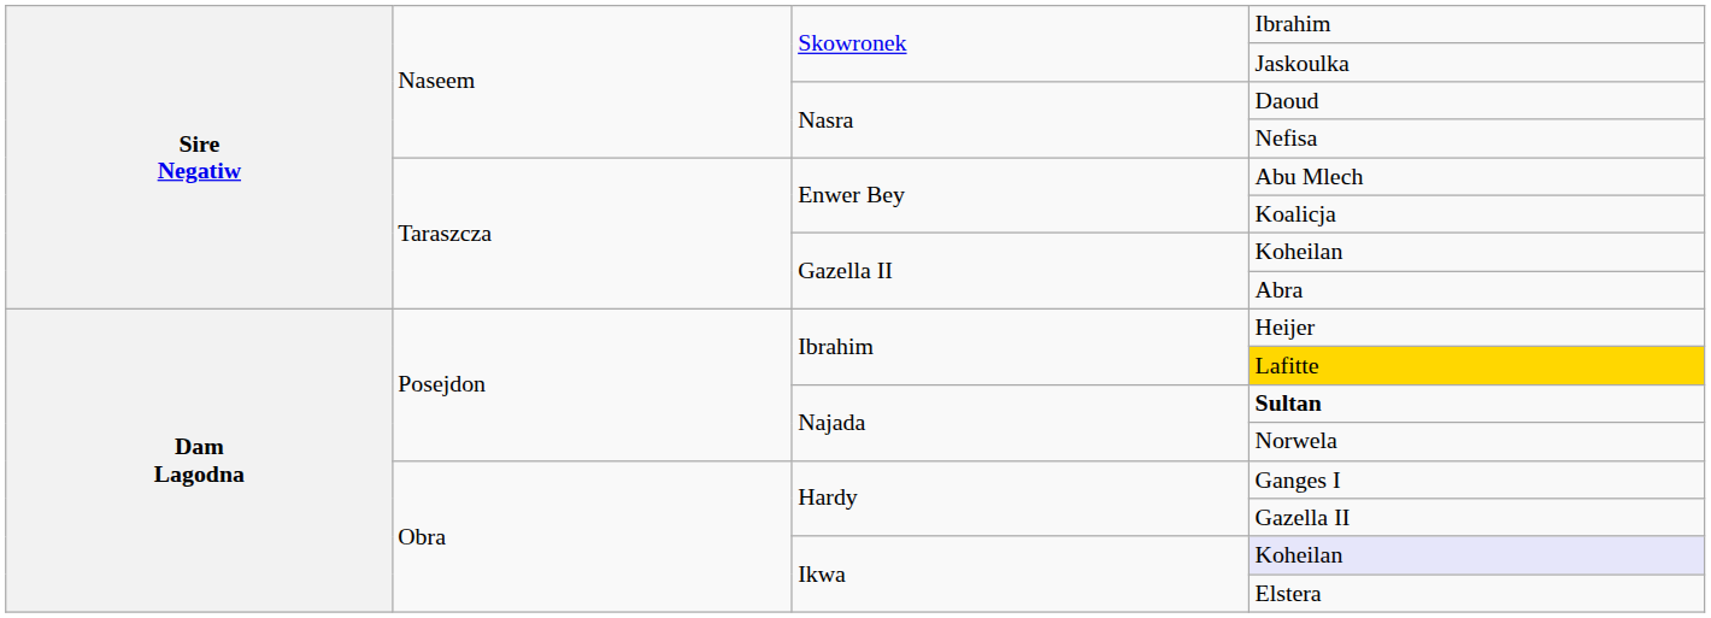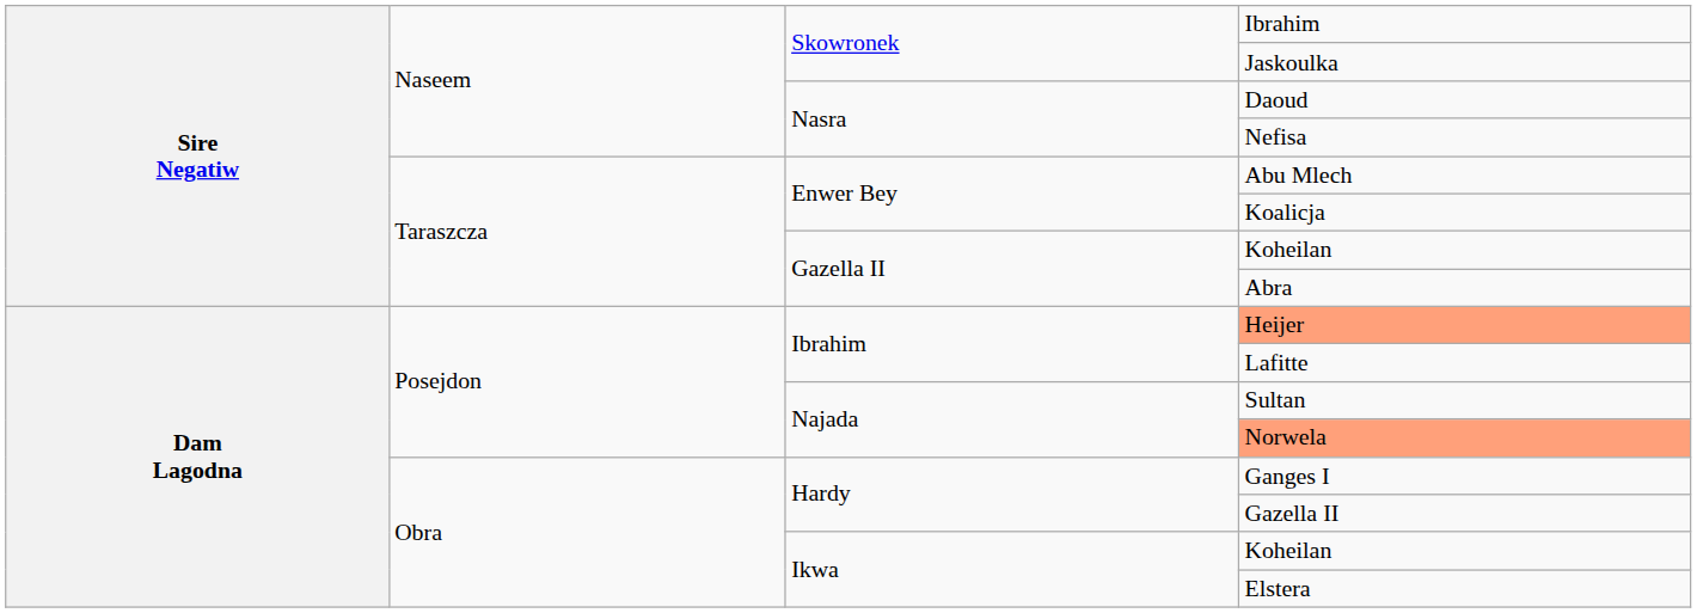Heijer | column 4: no background -> lightsalmon background
Lafitte | column 4: gold background -> no background
Sultan | column 4: bold -> normal
Norwela | column 4: no background -> lightsalmon background
Ikwa / Koheilan | column 4: lavender background -> no background
